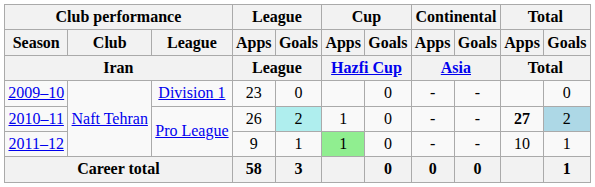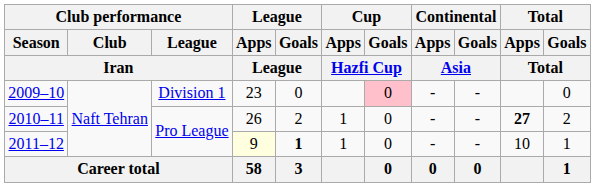2009–10 | Cup / Goals: no background -> pink background
2010–11 | League / Goals: paleturquoise background -> no background
2010–11 | Total / Goals: lightblue background -> no background
2011–12 | League / Apps: no background -> lightyellow background
2011–12 | League / Goals: normal -> bold
2011–12 | Cup / Apps: lightgreen background -> no background
